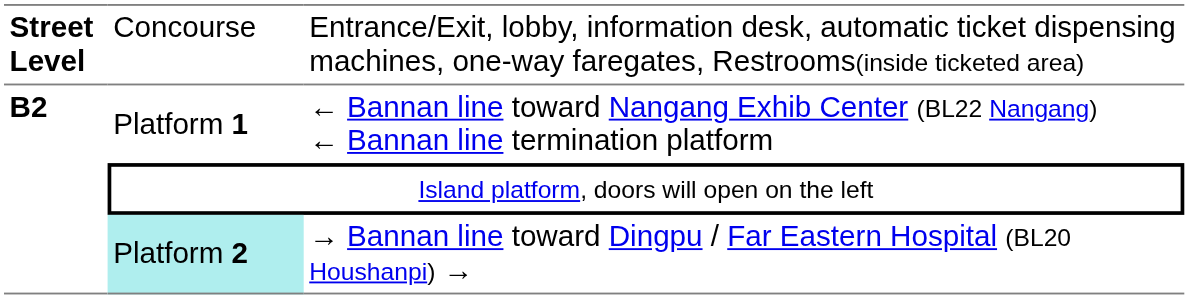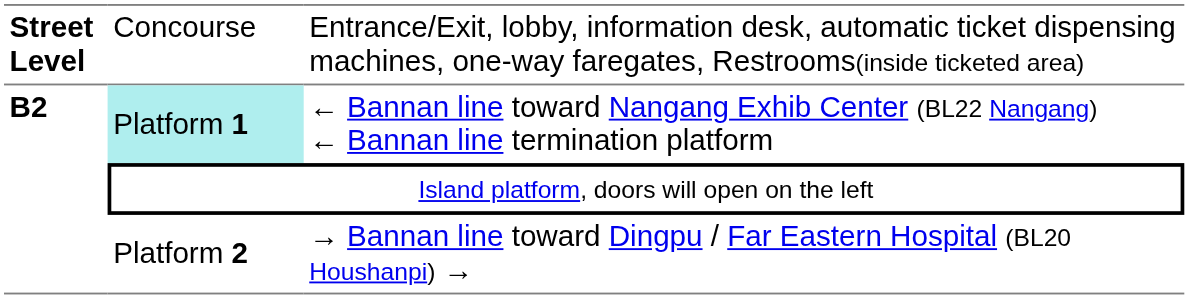Platform 1 | column 2: no background -> paleturquoise background
Platform 2 | column 2: paleturquoise background -> no background
